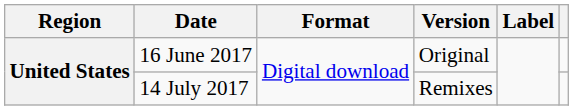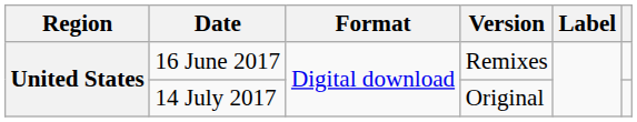16 June 2017 | Version: Original -> Remixes
14 July 2017 | Version: Remixes -> Original
